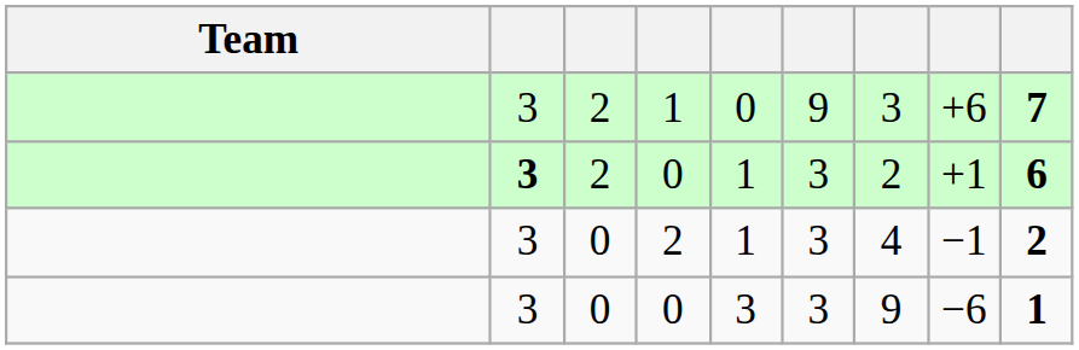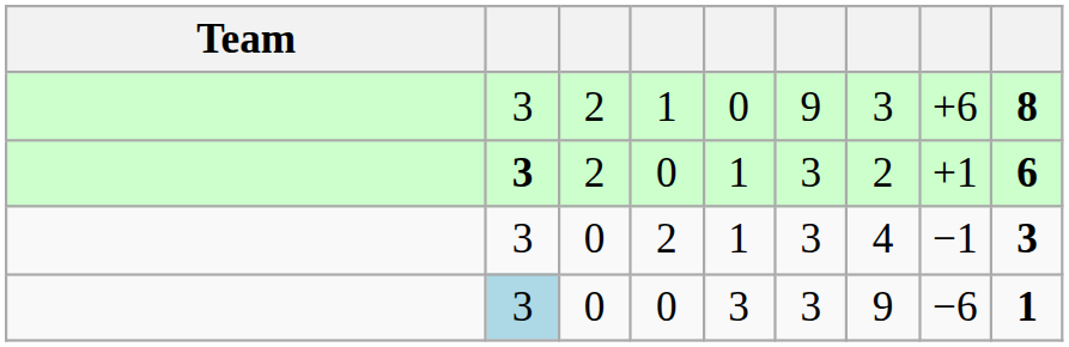row 2 | column 9: 7 -> 8
row 4 | column 9: 2 -> 3
row 5 | column 2: no background -> lightblue background
